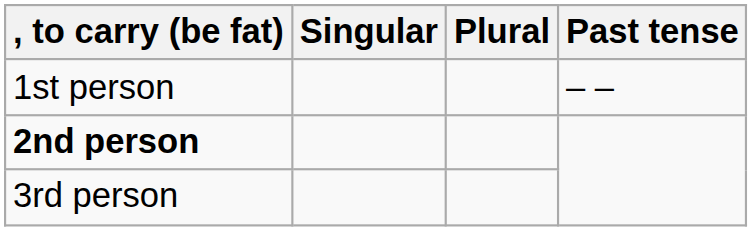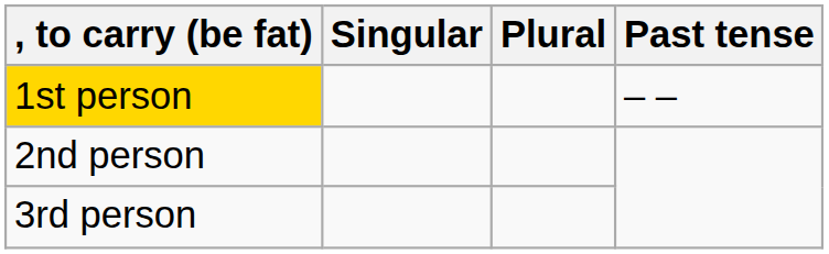1st person | , to carry (be fat): no background -> gold background
2nd person | , to carry (be fat): bold -> normal
